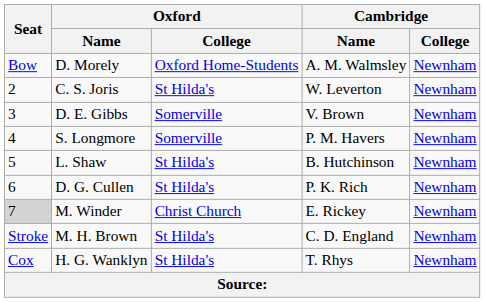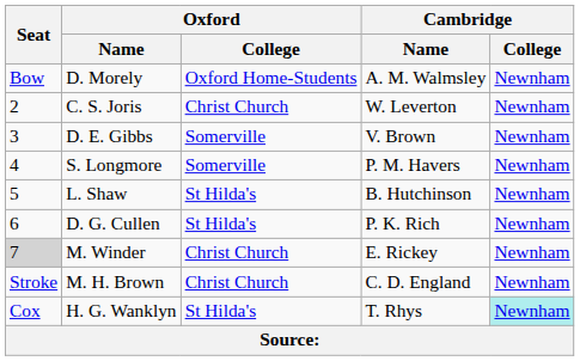C. S. Joris | Oxford / College: St Hilda's -> Christ Church
M. H. Brown | Oxford / College: St Hilda's -> Christ Church
H. G. Wanklyn | Cambridge / College: no background -> paleturquoise background
